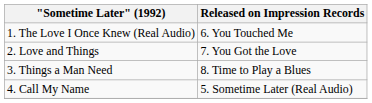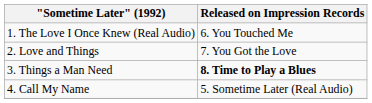3. Things a Man Need | Released on Impression Records: normal -> bold
